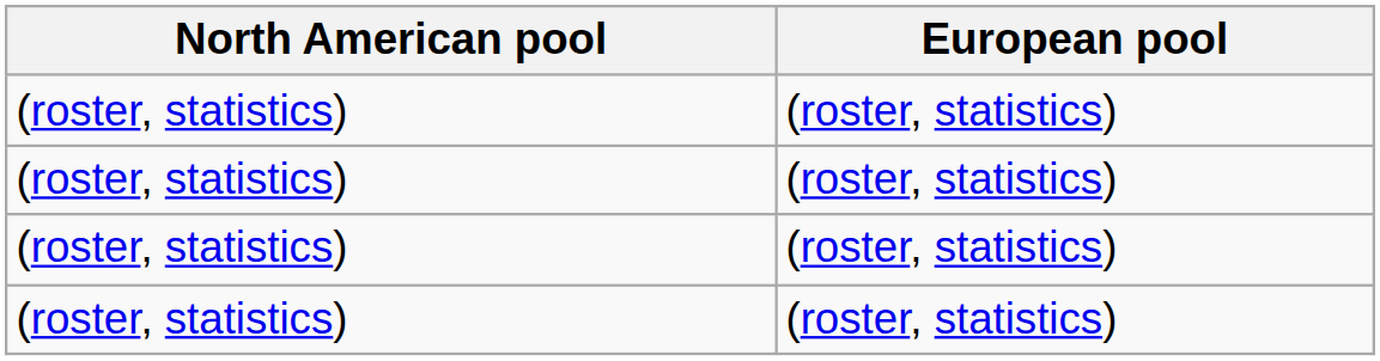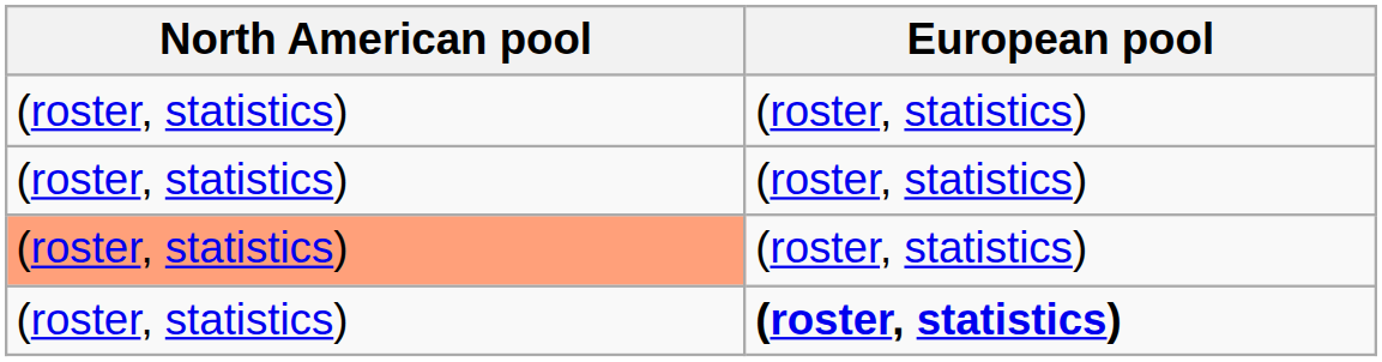row 4 | North American pool: no background -> lightsalmon background
row 5 | European pool: normal -> bold
